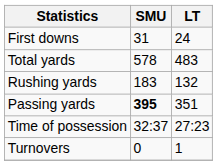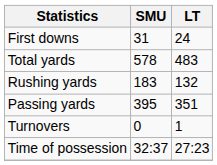Passing yards | SMU: bold -> normal
rows swapped: Turnovers <-> Time of possession
